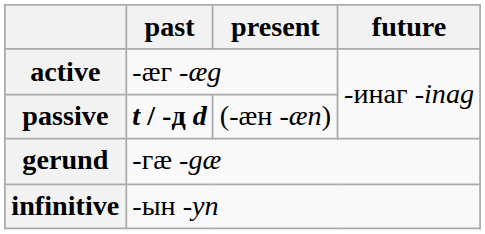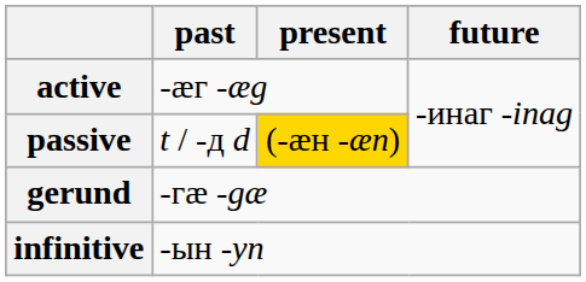passive | past: bold -> normal
passive | present: no background -> gold background
